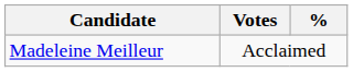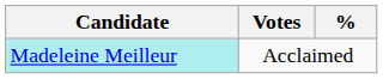Madeleine Meilleur | Candidate: no background -> paleturquoise background
